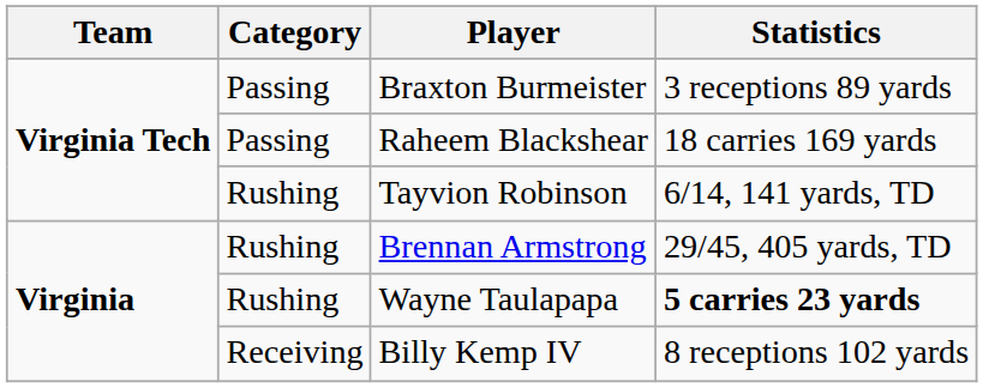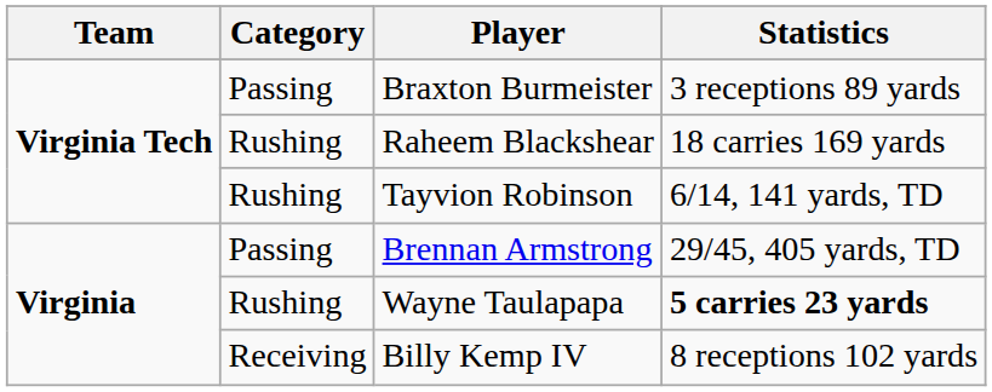Raheem Blackshear | Category: Passing -> Rushing
Brennan Armstrong | Category: Rushing -> Passing
